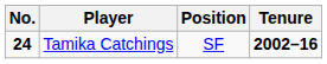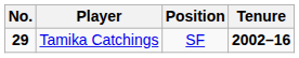Tamika Catchings | No.: 24 -> 29
